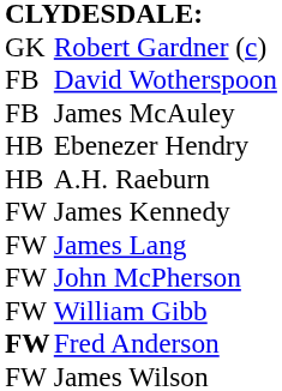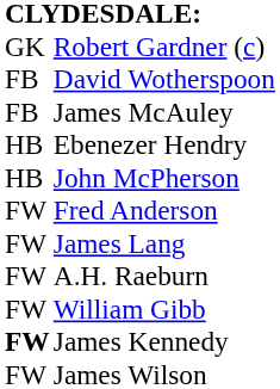row 6 | column 2: A.H. Raeburn -> John McPherson
row 7 | column 2: James Kennedy -> Fred Anderson
row 9 | column 2: John McPherson -> A.H. Raeburn
row 11 | column 2: Fred Anderson -> James Kennedy
